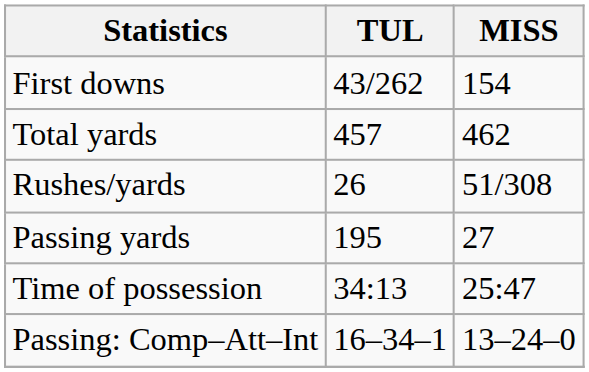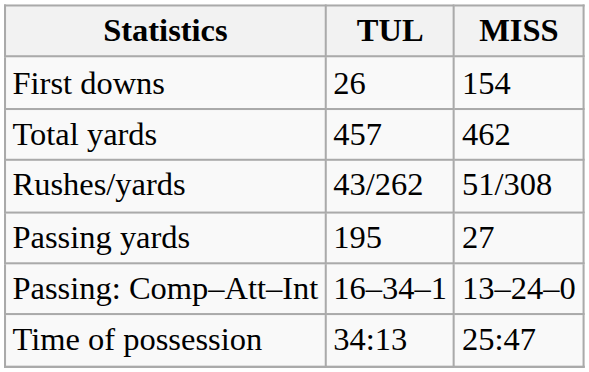First downs | TUL: 43/262 -> 26
Rushes/yards | TUL: 26 -> 43/262
rows swapped: Passing: Comp–Att–Int <-> Time of possession
